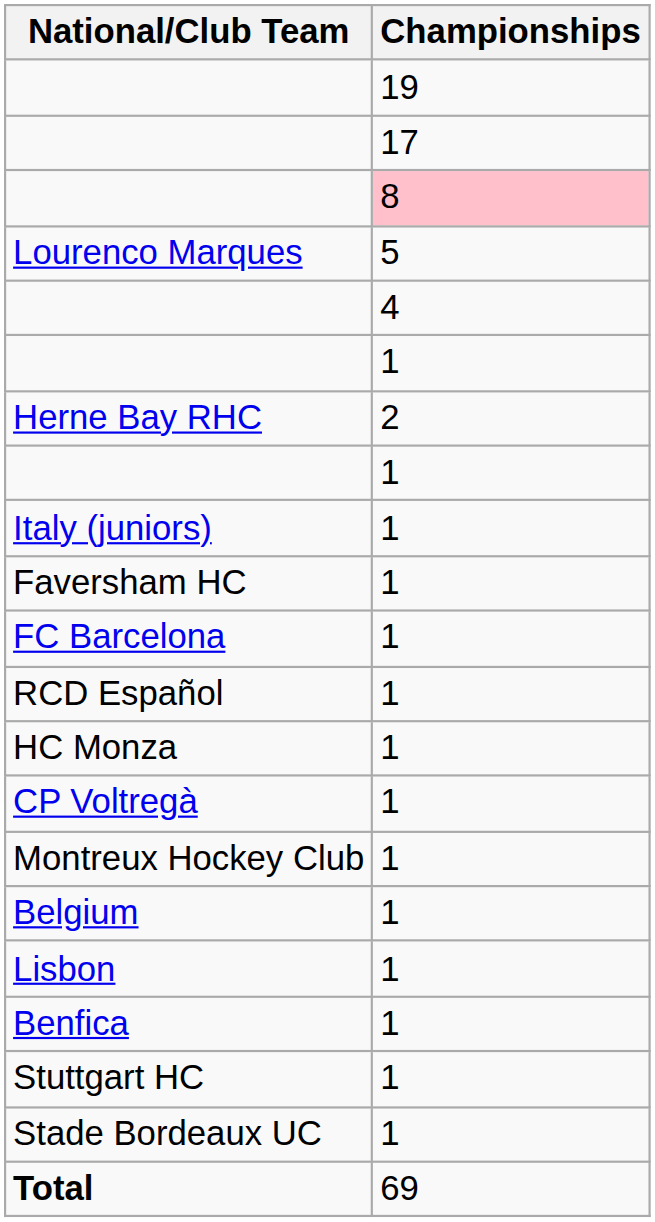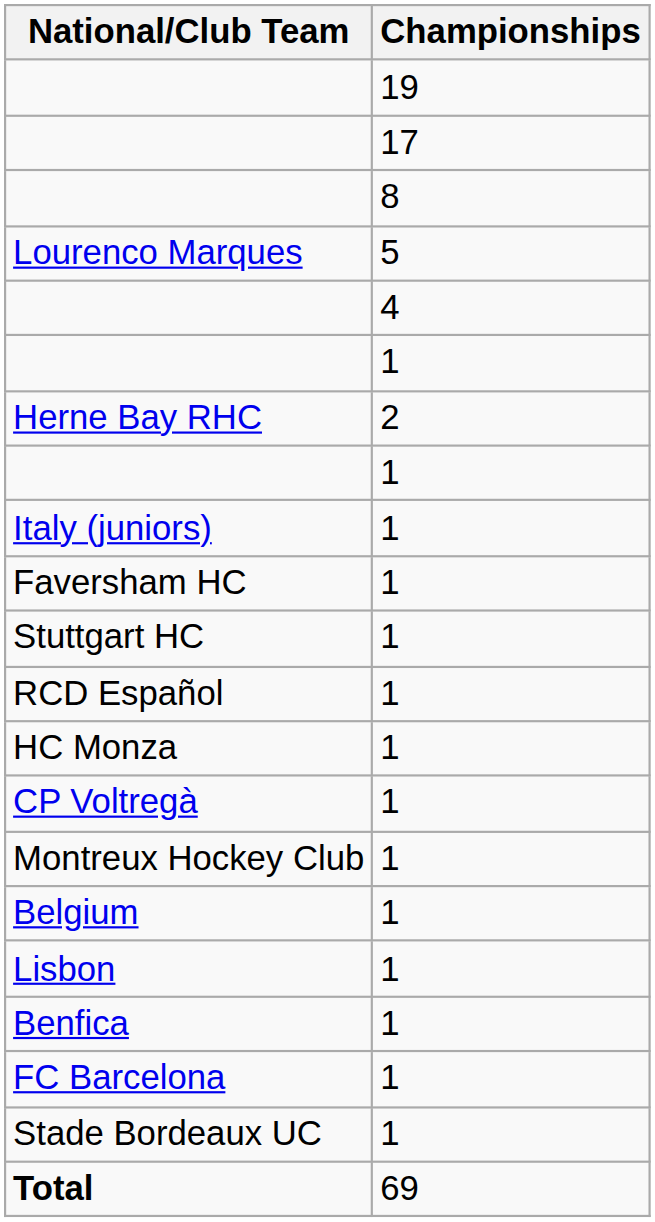row 4 | Championships: pink background -> no background
row 12 | National/Club Team: FC Barcelona -> Stuttgart HC
row 20 | National/Club Team: Stuttgart HC -> FC Barcelona
